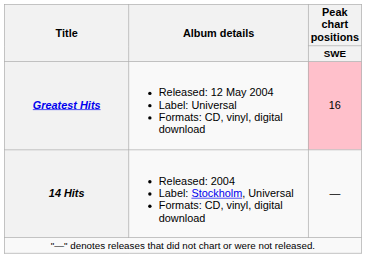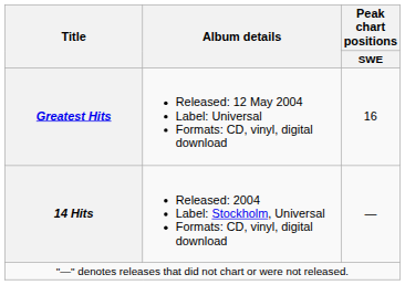Greatest Hits | Peak chart positions / SWE: pink background -> no background
